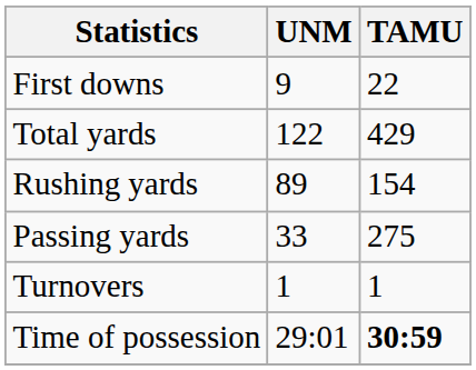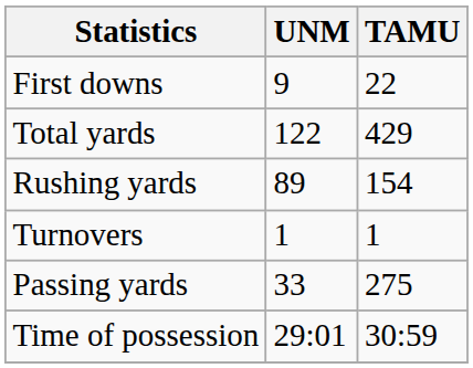rows swapped: Passing yards <-> Turnovers
Time of possession | TAMU: bold -> normal
